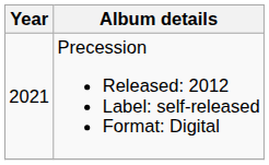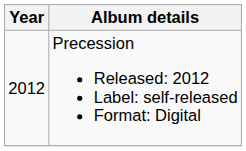row 2 | Year: 2021 -> 2012
